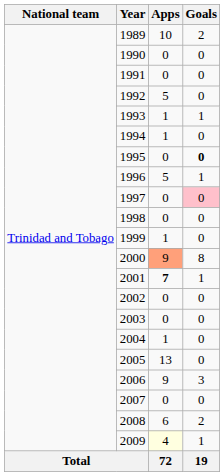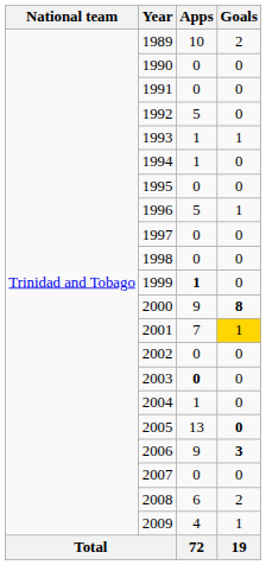1995 | Goals: bold -> normal
1997 | Goals: pink background -> no background
1999 | Apps: normal -> bold
2000 | Apps: lightsalmon background -> no background
2000 | Goals: normal -> bold
2001 | Apps: bold -> normal
2001 | Goals: no background -> gold background
2003 | Apps: normal -> bold
2005 | Goals: normal -> bold
2006 | Goals: normal -> bold
2009 | Apps: lightyellow background -> no background
